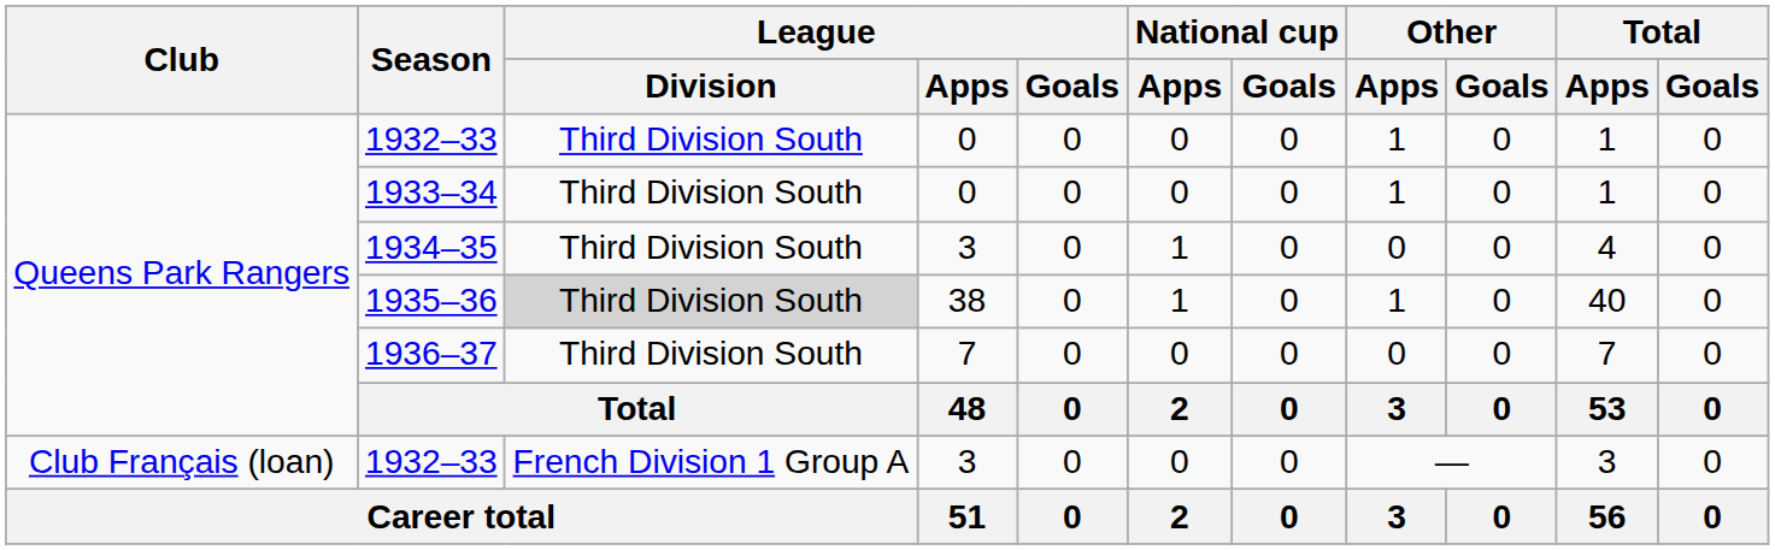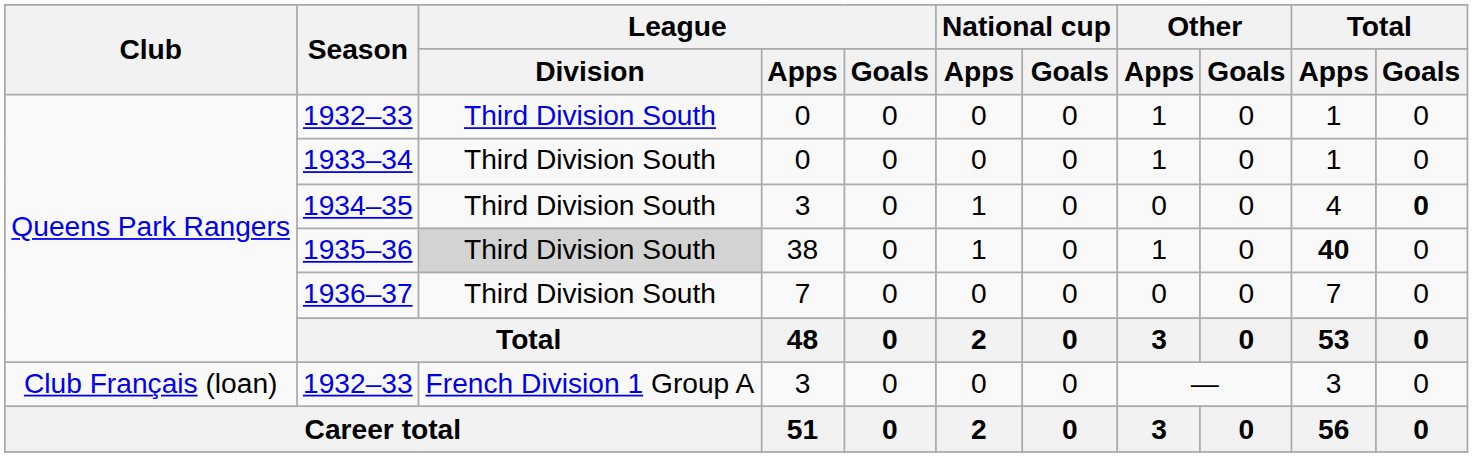1934–35 | Total / Goals: normal -> bold
1935–36 | Total / Apps: normal -> bold
